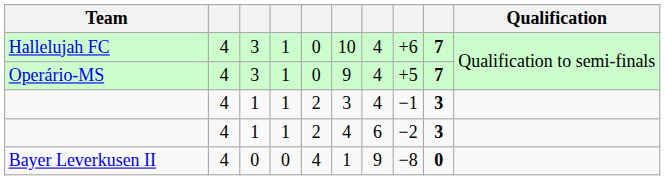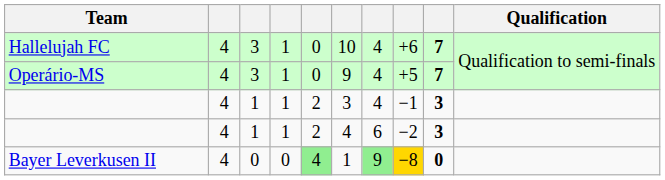Bayer Leverkusen II | column 5: no background -> lightgreen background
Bayer Leverkusen II | column 7: no background -> lightgreen background
Bayer Leverkusen II | column 8: no background -> gold background
